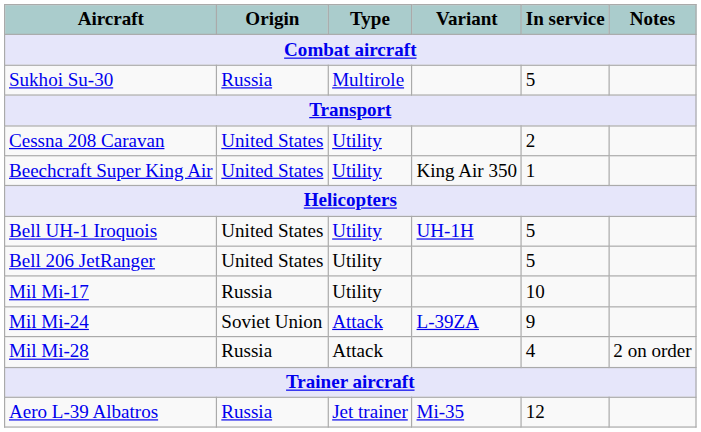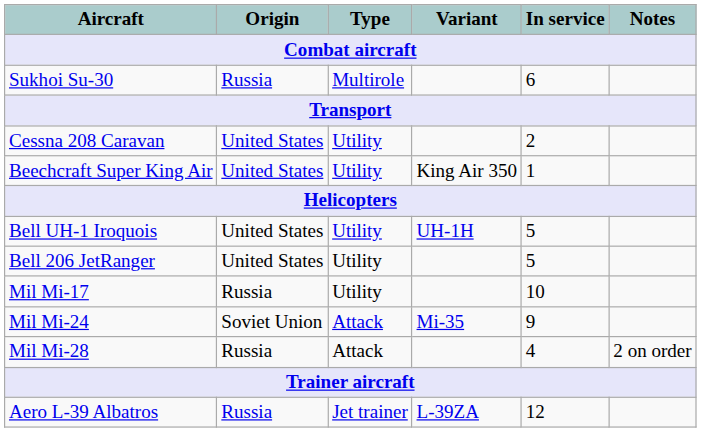Sukhoi Su-30 | In service: 5 -> 6
Mil Mi-24 | Variant: L-39ZA -> Mi-35
Aero L-39 Albatros | Variant: Mi-35 -> L-39ZA
